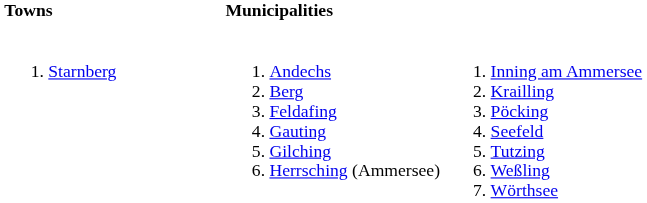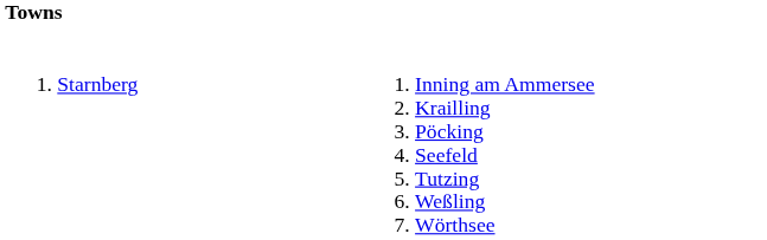- column: Municipalities | Andechs Berg Feldafing Gauting Gilching Herrsching (Ammersee)
